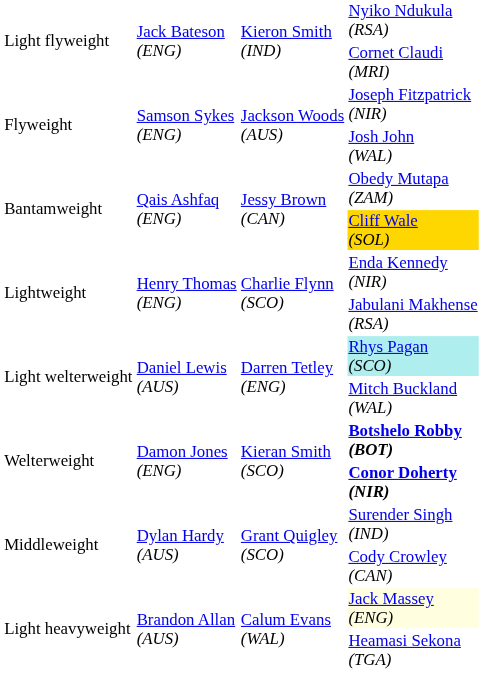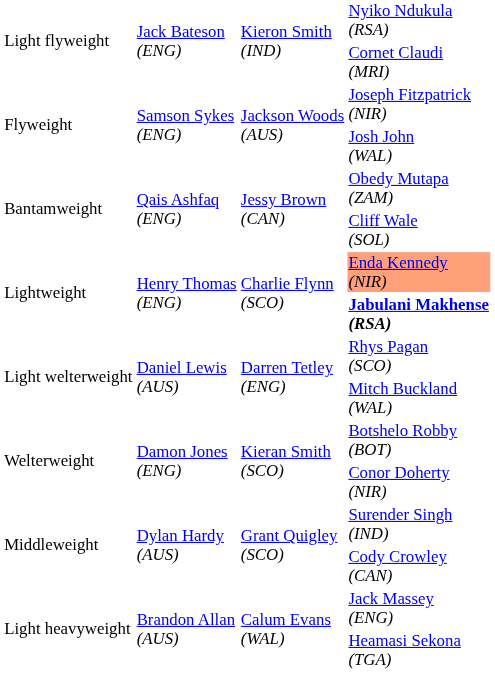Cliff Wale (SOL) | column 4: gold background -> no background
Enda Kennedy (NIR) | column 4: no background -> lightsalmon background
Jabulani Makhense (RSA) | column 4: normal -> bold
Rhys Pagan (SCO) | column 4: paleturquoise background -> no background
Botshelo Robby (BOT) | column 4: bold -> normal
Conor Doherty (NIR) | column 4: bold -> normal
Jack Massey (ENG) | column 4: lightyellow background -> no background
